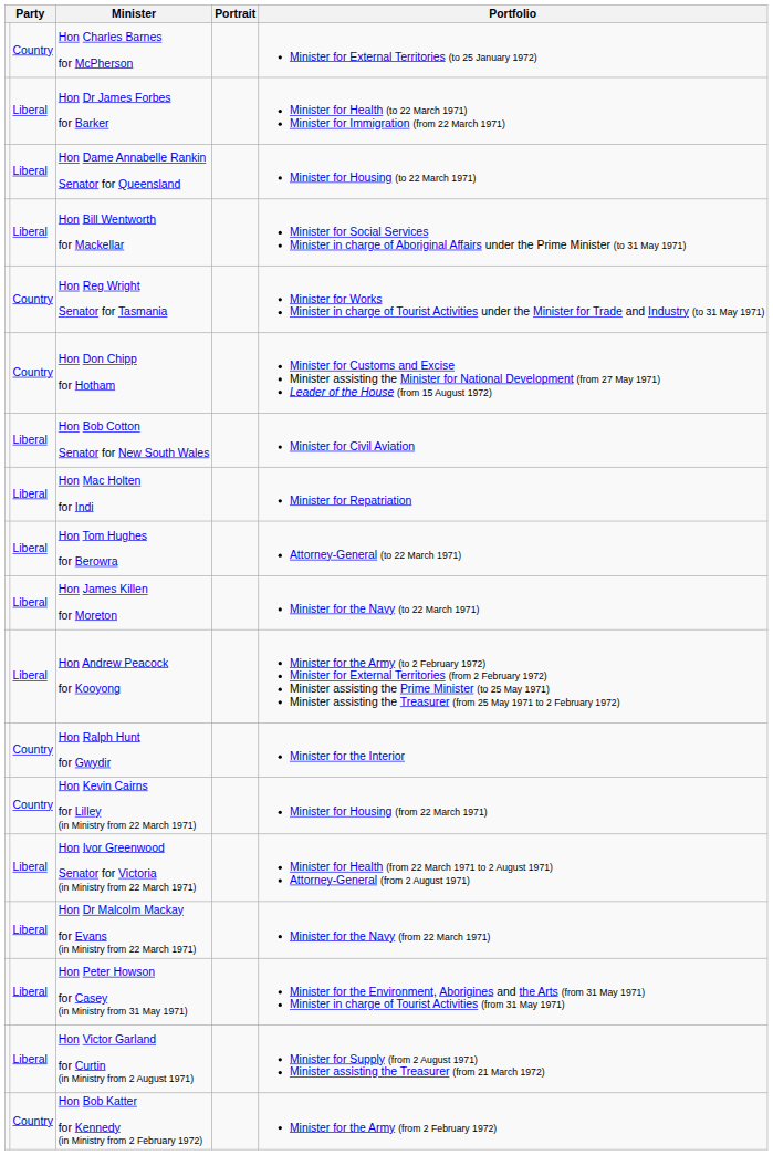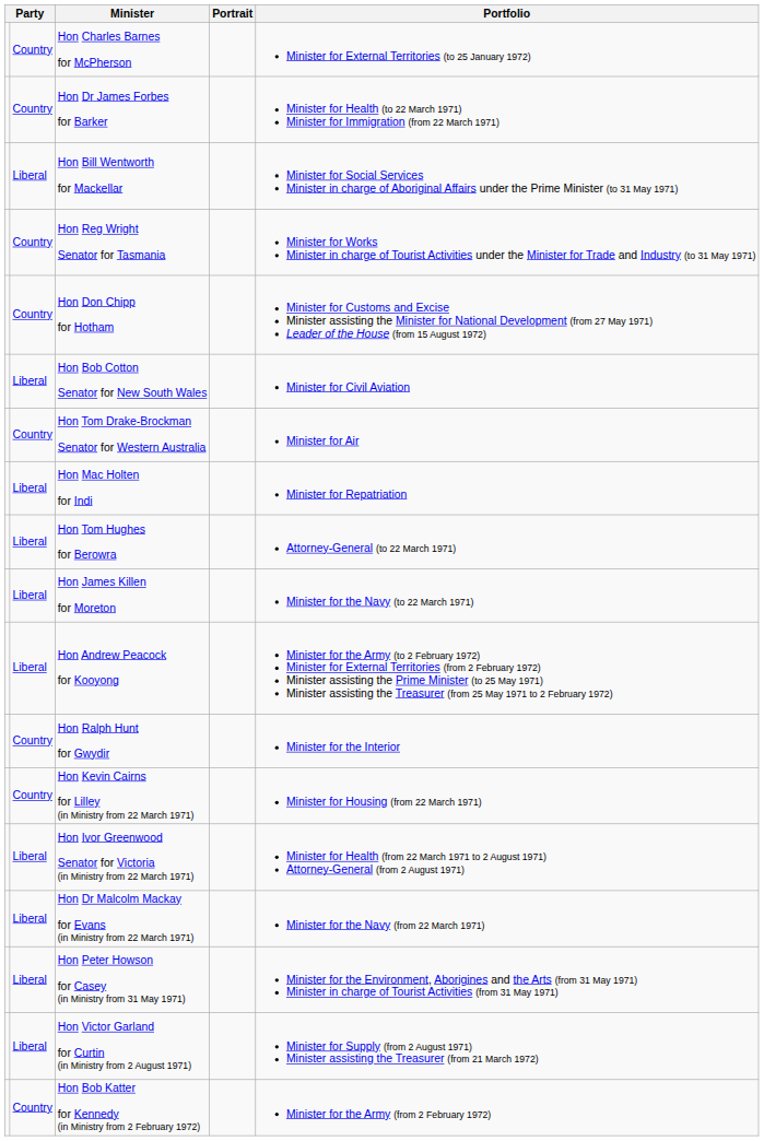Hon Dr James Forbes for Barker | column 2: Liberal -> Country
- row: Liberal | Hon Dame Annabelle Rankin Senator for Queensland | Minister for Housing (to 22 March 1971)
+ row: Country | Hon Tom Drake-Brockman Senator for Western Australia | Minister for Air
